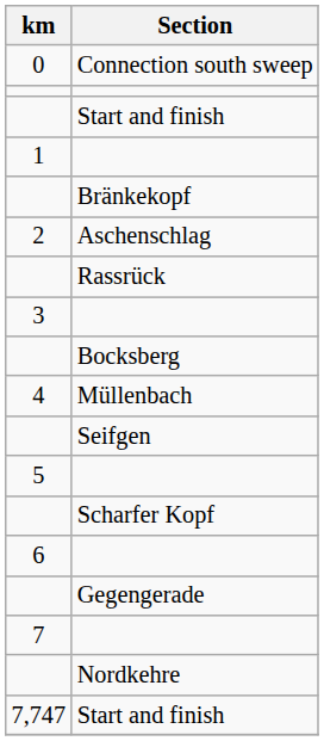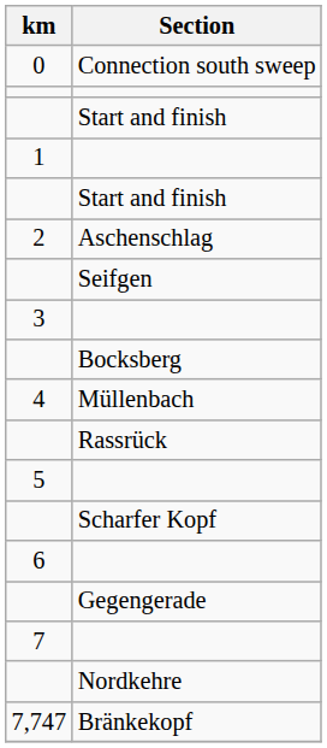row 6 | Section: Bränkekopf -> Start and finish
row 8 | Section: Rassrück -> Seifgen
row 12 | Section: Seifgen -> Rassrück
row 19 | Section: Start and finish -> Bränkekopf
